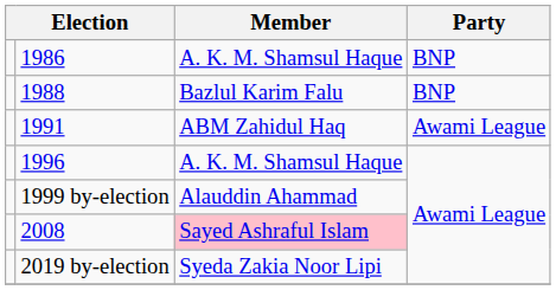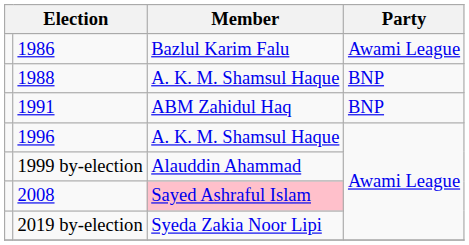1986 | Member: A. K. M. Shamsul Haque -> Bazlul Karim Falu
1986 | Party: BNP -> Awami League
1988 | Member: Bazlul Karim Falu -> A. K. M. Shamsul Haque
1991 | Party: Awami League -> BNP
